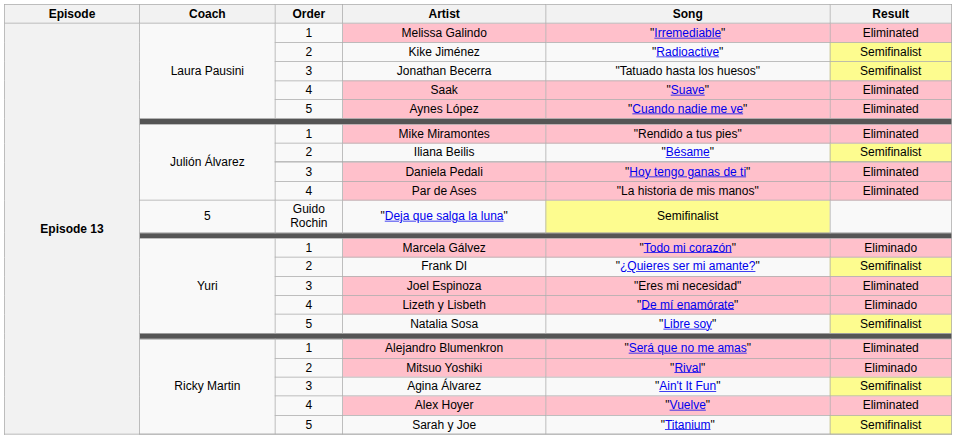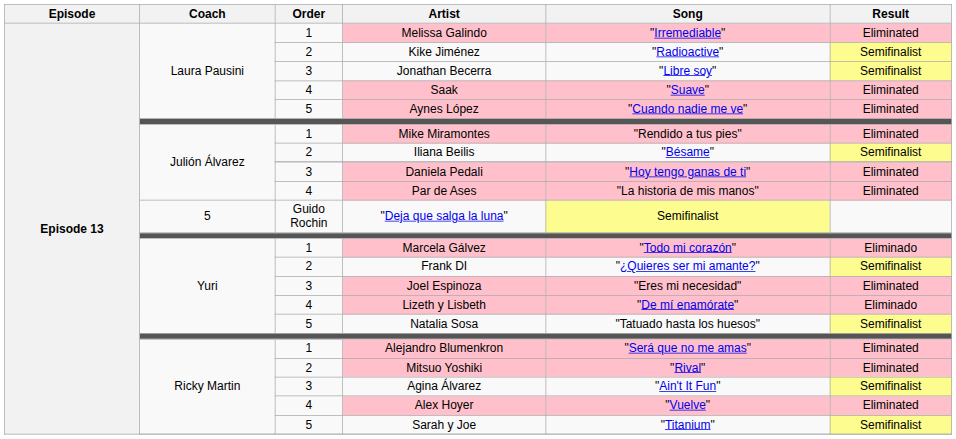Jonathan Becerra | Song: "Tatuado hasta los huesos" -> "Libre soy"
Natalia Sosa | Song: "Libre soy" -> "Tatuado hasta los huesos"
Mitsuo Yoshiki | Result: Eliminado -> Eliminated
